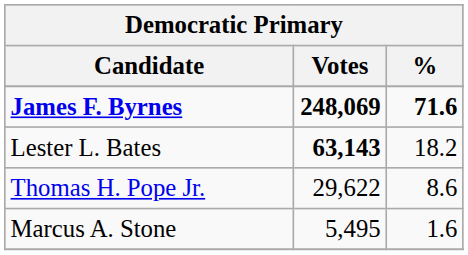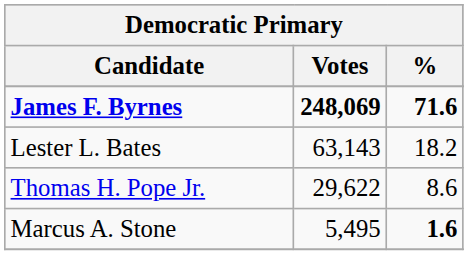Lester L. Bates | Votes: bold -> normal
Marcus A. Stone | %: normal -> bold
